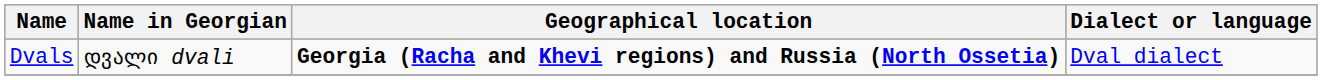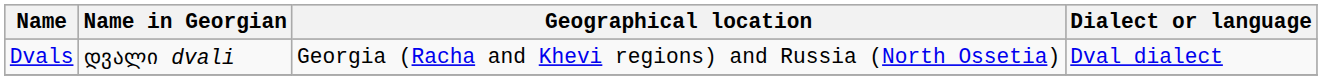Dvals | Geographical location: bold -> normal
